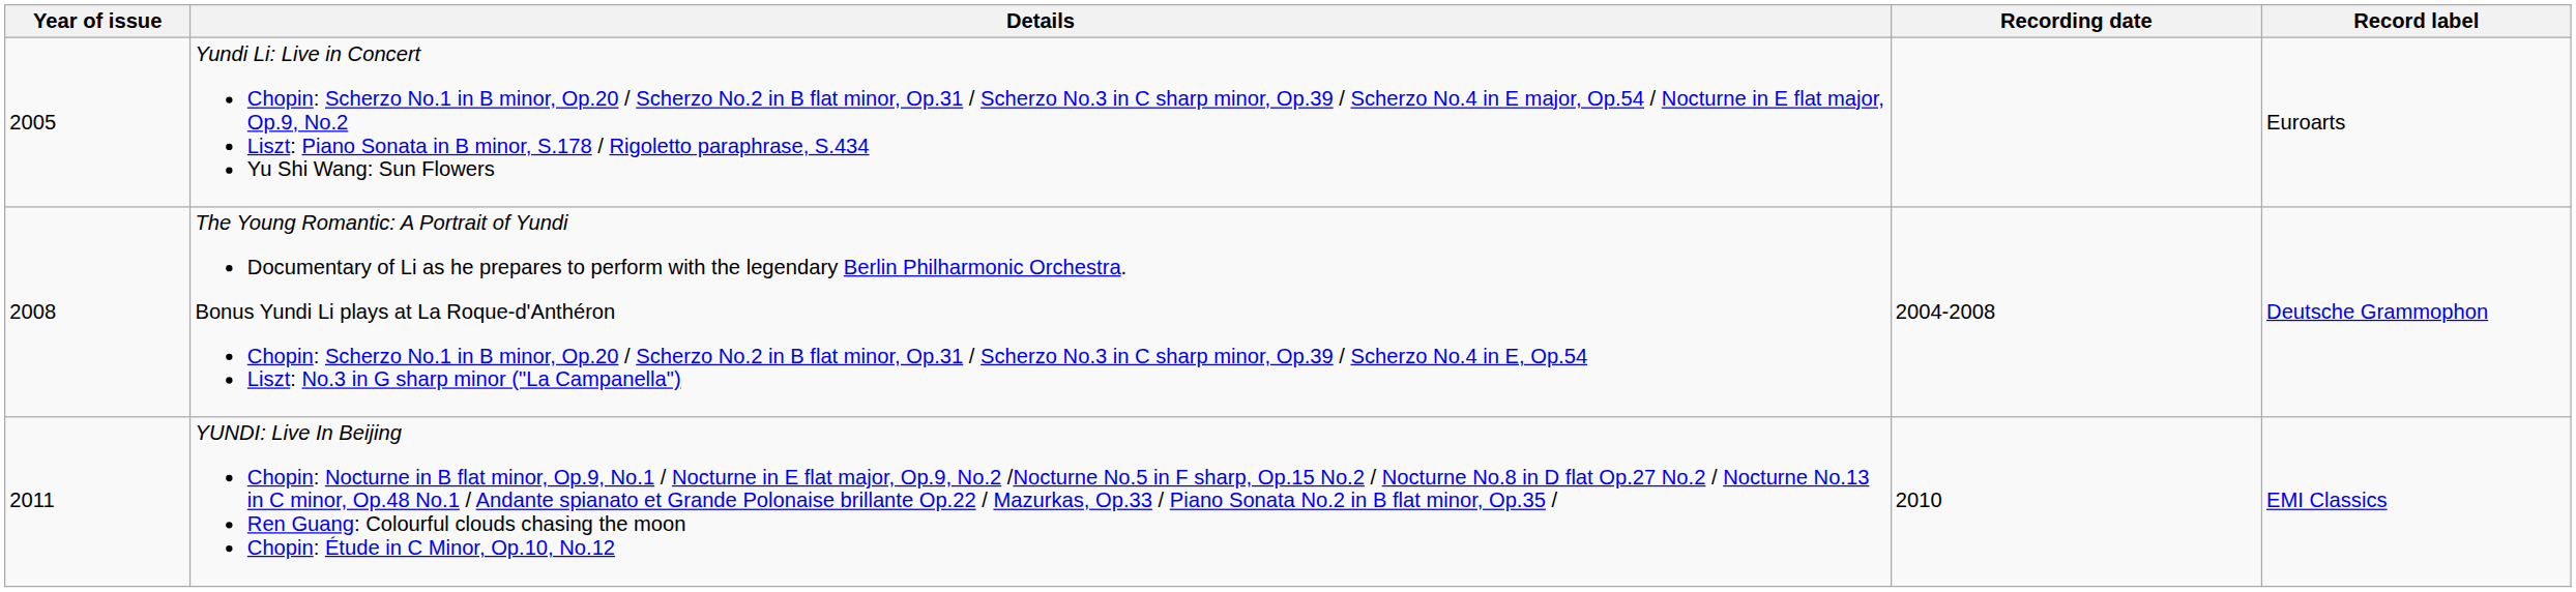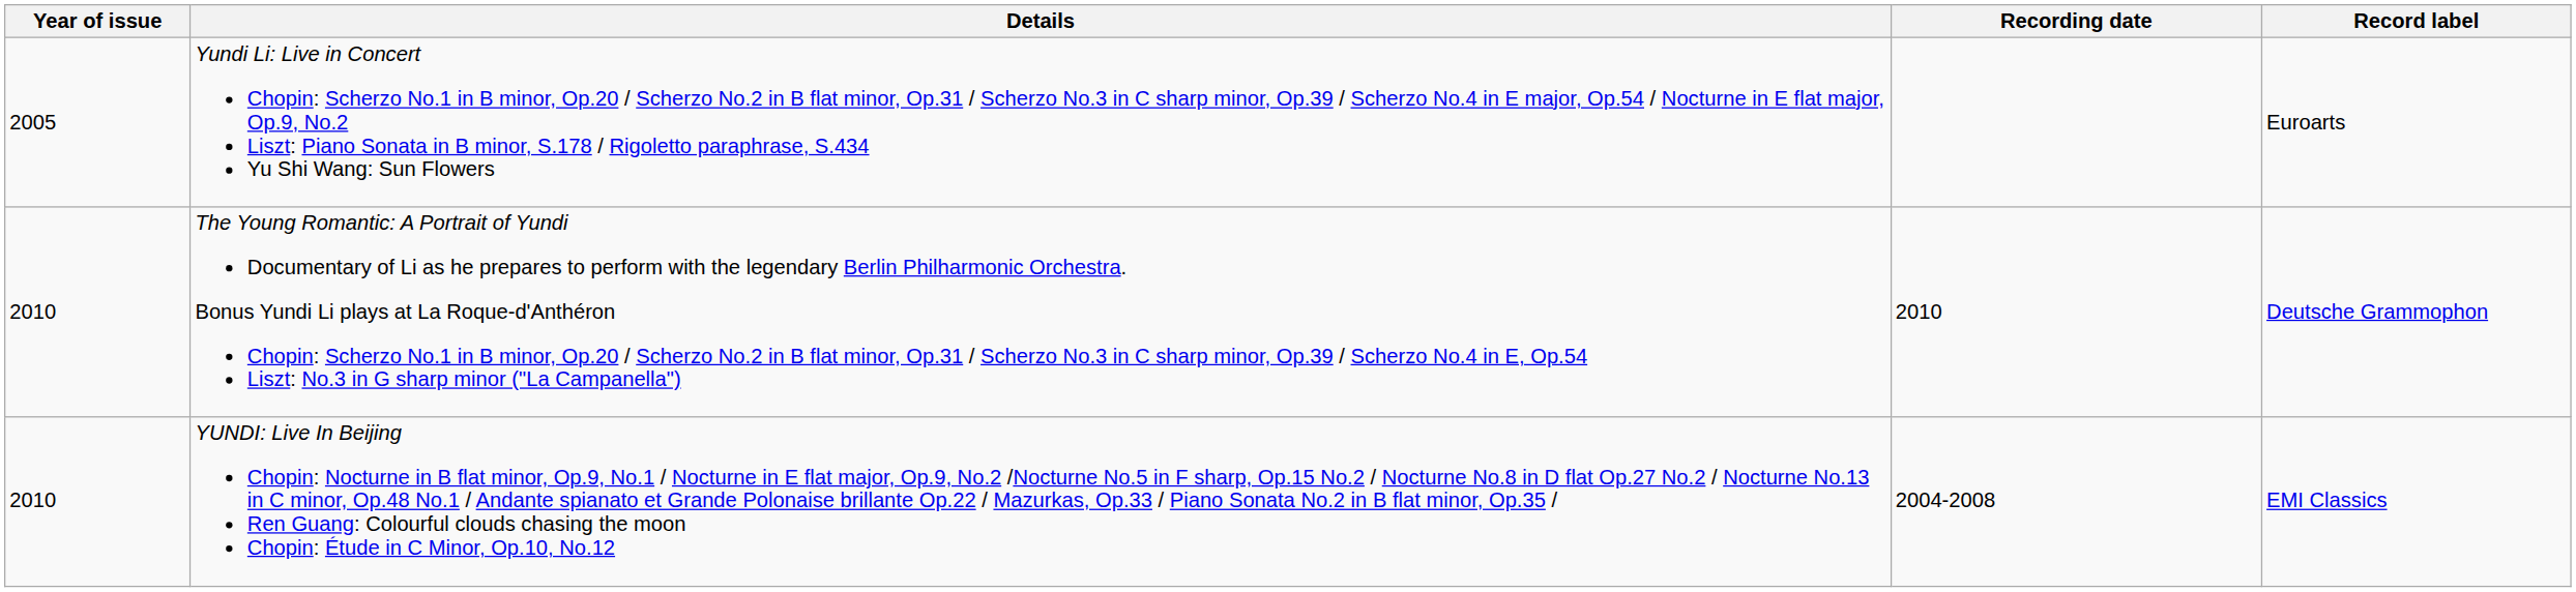row 3 | Year of issue: 2008 -> 2010
row 3 | Recording date: 2004-2008 -> 2010
row 4 | Year of issue: 2011 -> 2010
row 4 | Recording date: 2010 -> 2004-2008
